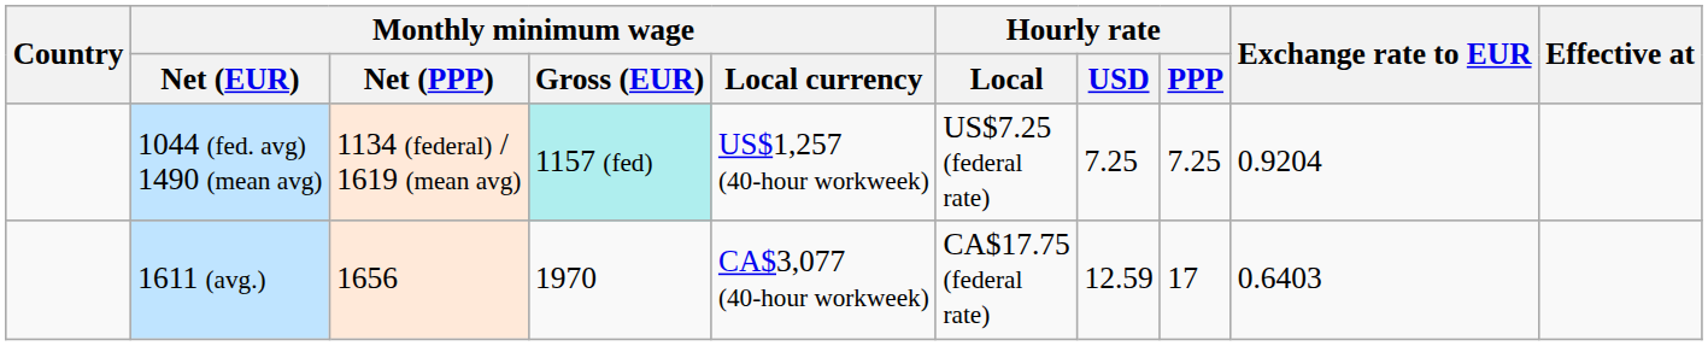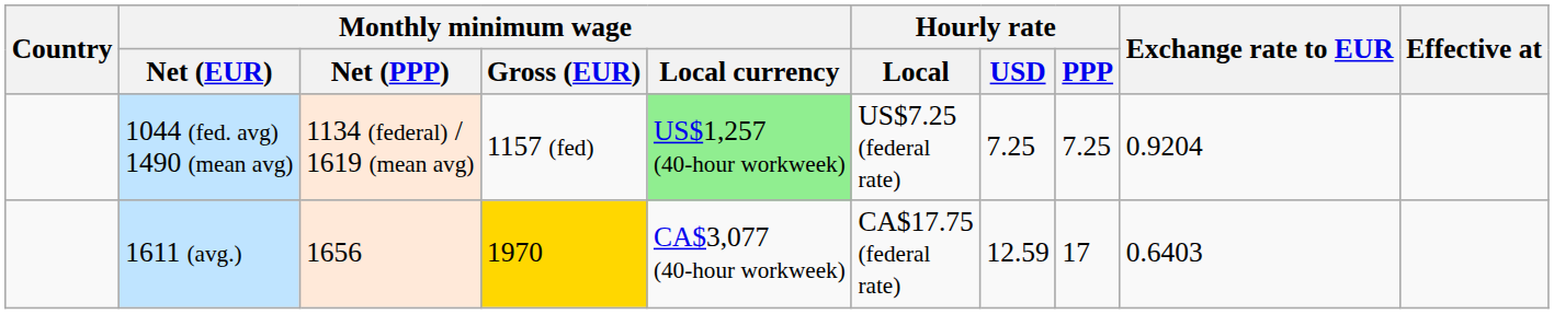row 3 | Monthly minimum wage / Gross (EUR): paleturquoise background -> no background
row 3 | Monthly minimum wage / Local currency: no background -> lightgreen background
row 4 | Monthly minimum wage / Gross (EUR): no background -> gold background
